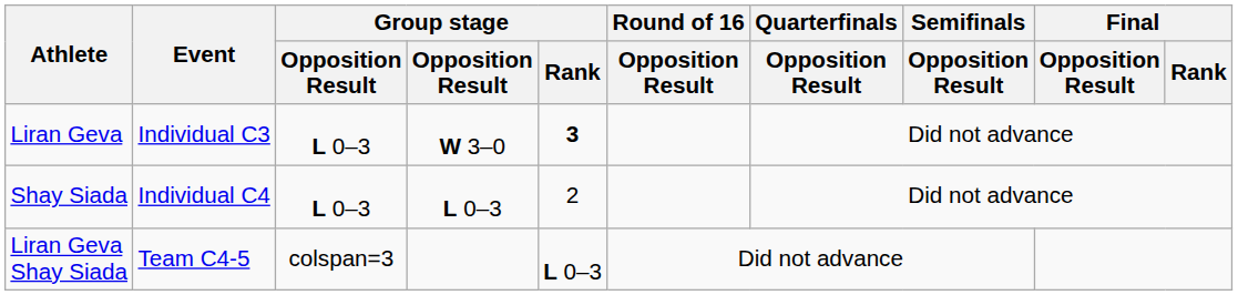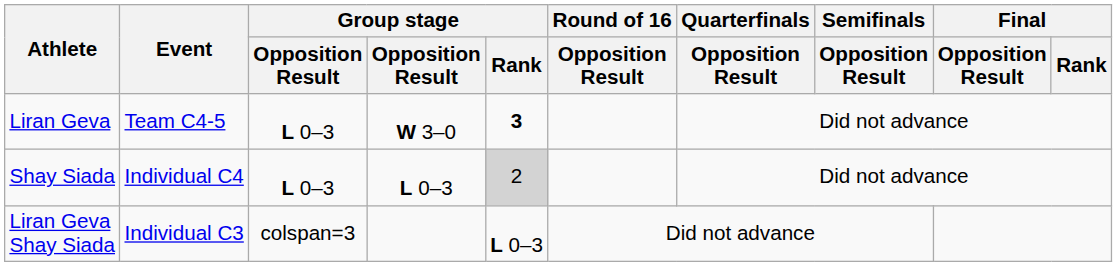Liran Geva | Event: Individual C3 -> Team C4-5
Shay Siada | Group stage / Rank: no background -> lightgrey background
Liran Geva Shay Siada | Event: Team C4-5 -> Individual C3
